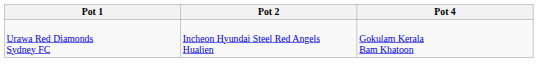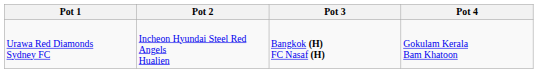+ column: Pot 3 | Bangkok (H) FC Nasaf (H)
